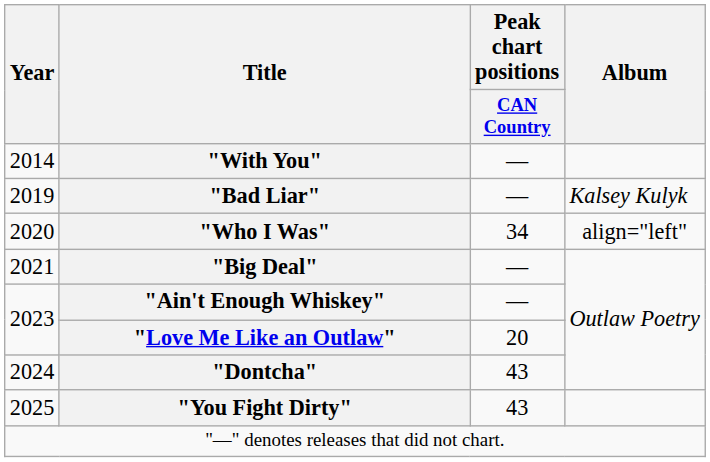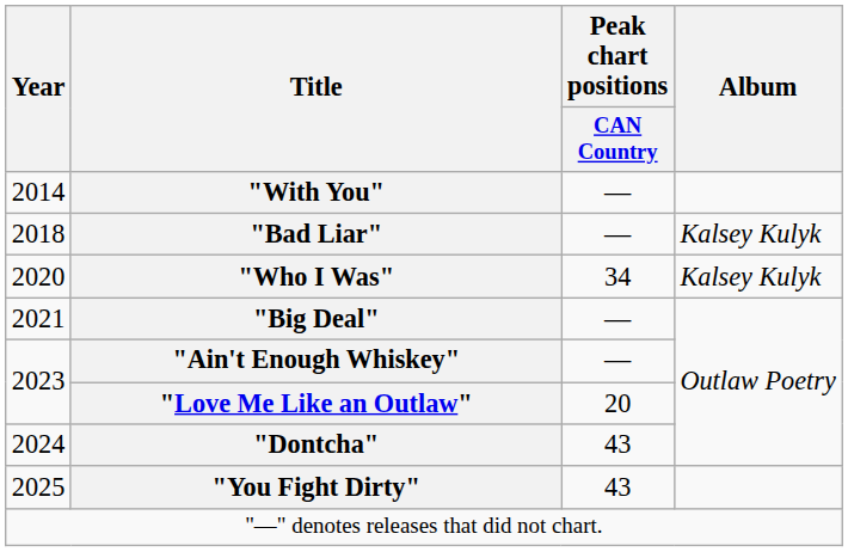"Bad Liar" | Year: 2019 -> 2018
"Who I Was" | Album: align="left" -> Kalsey Kulyk
